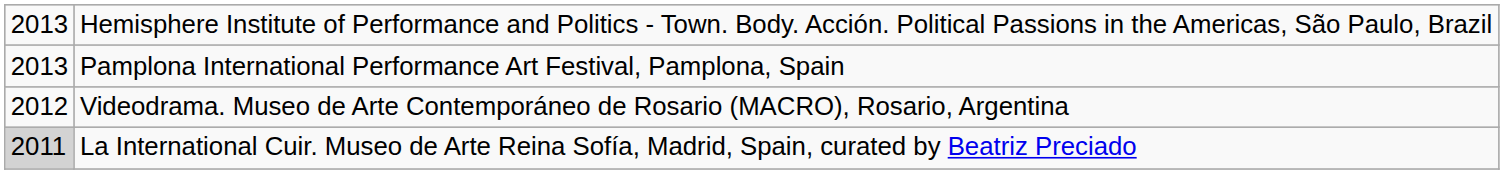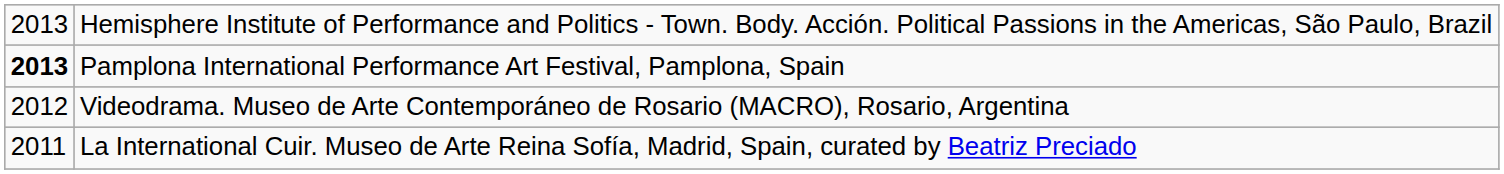row 2 | column 1: normal -> bold
row 4 | column 1: lightgrey background -> no background
